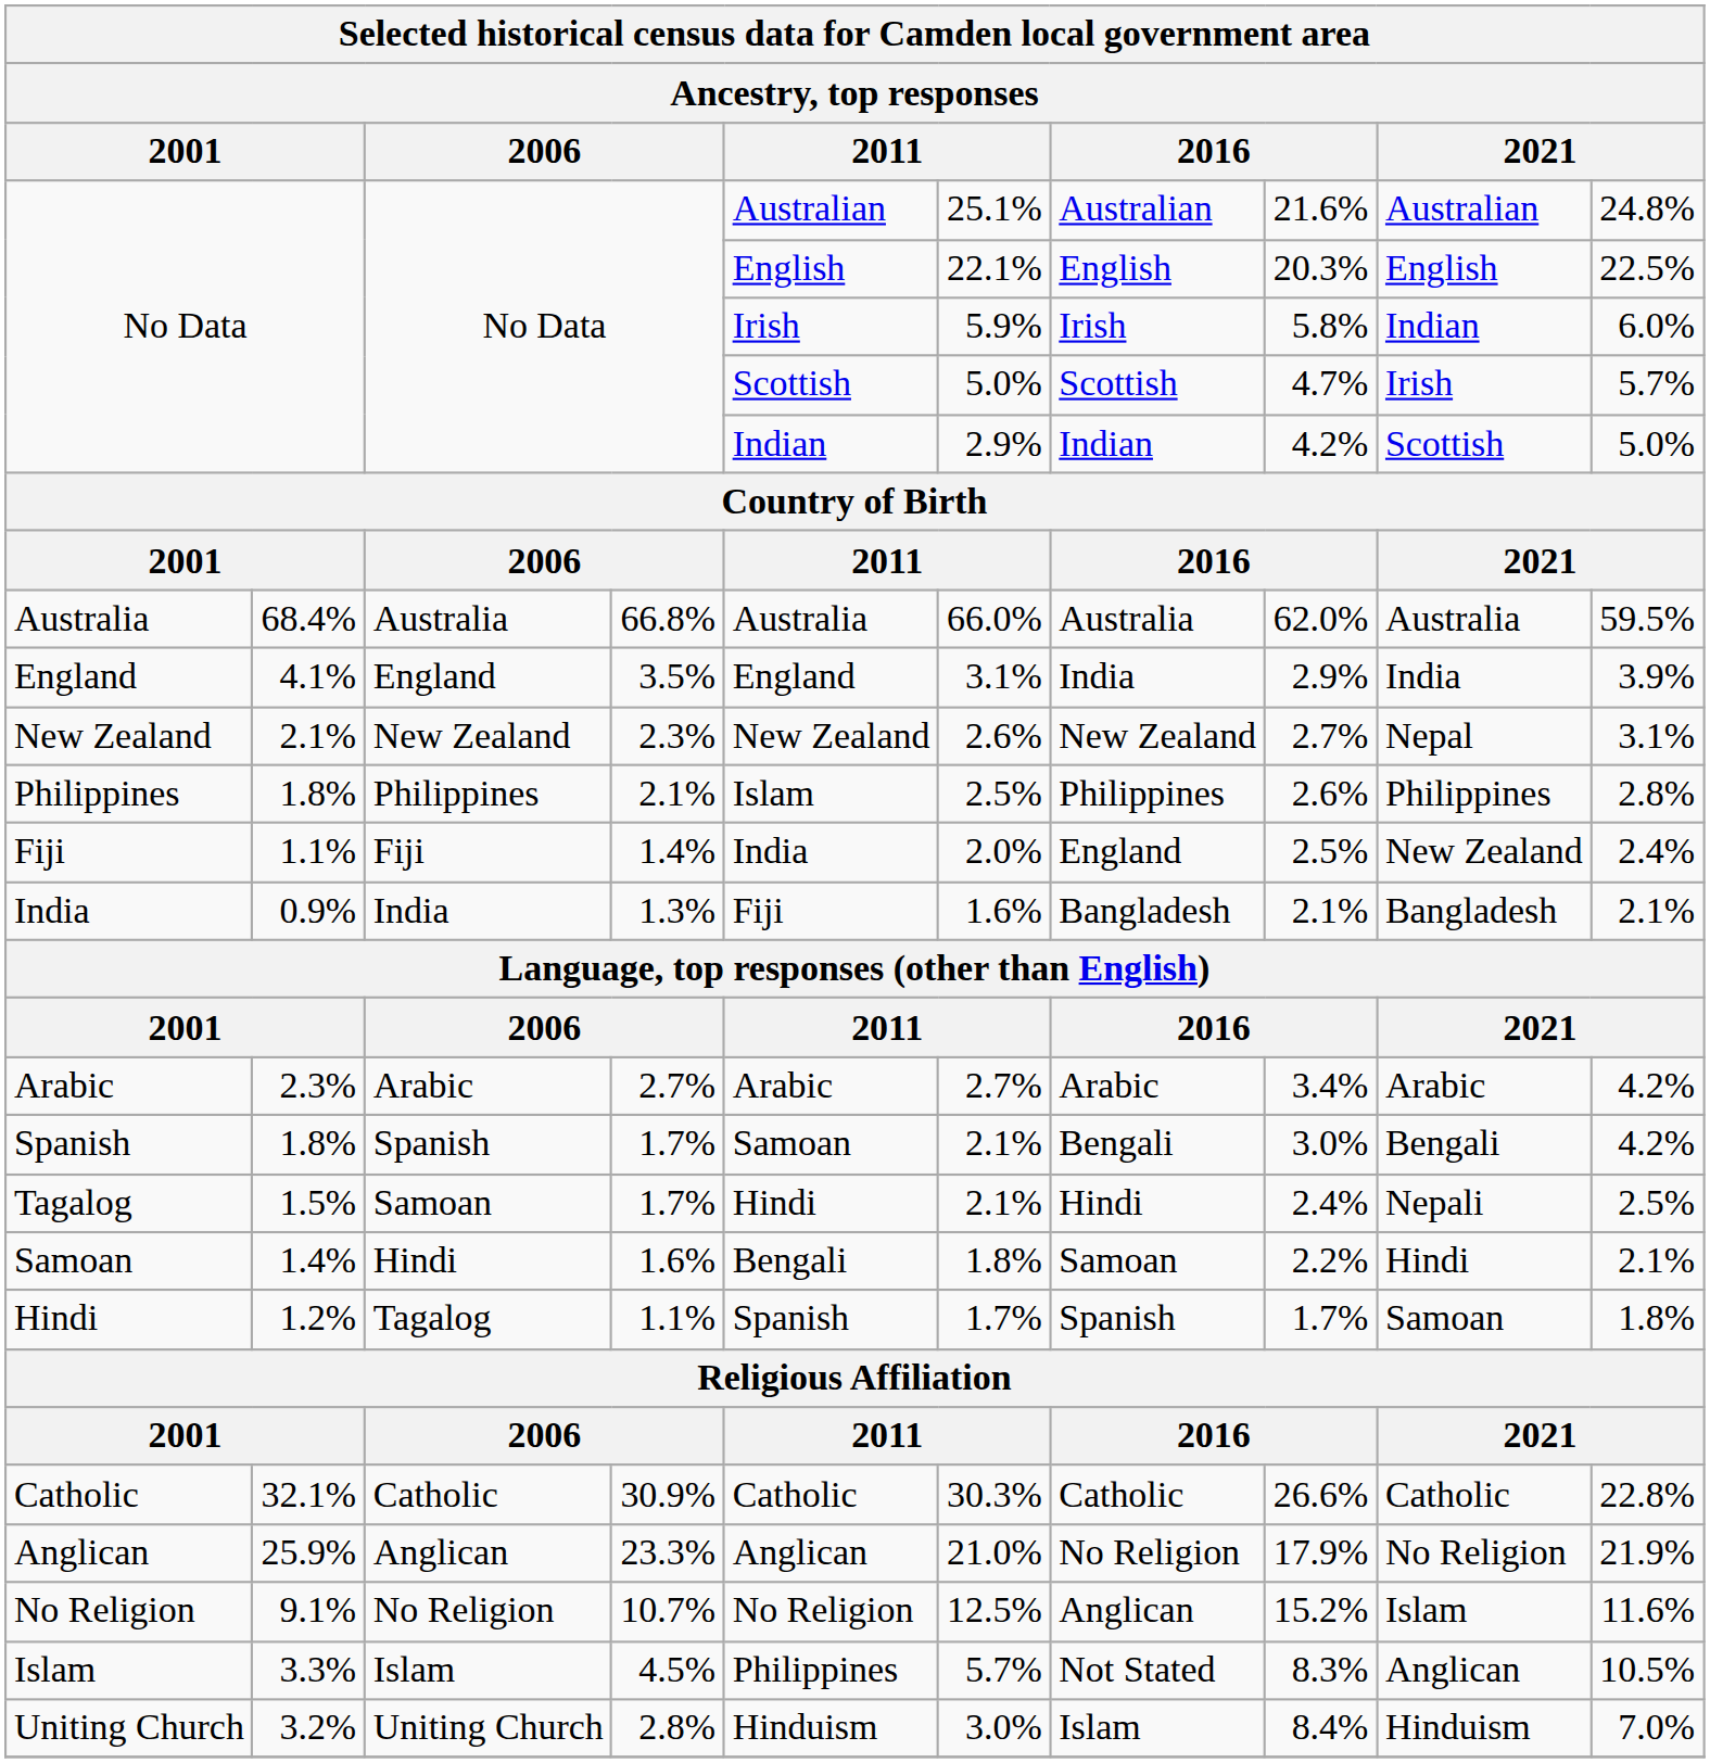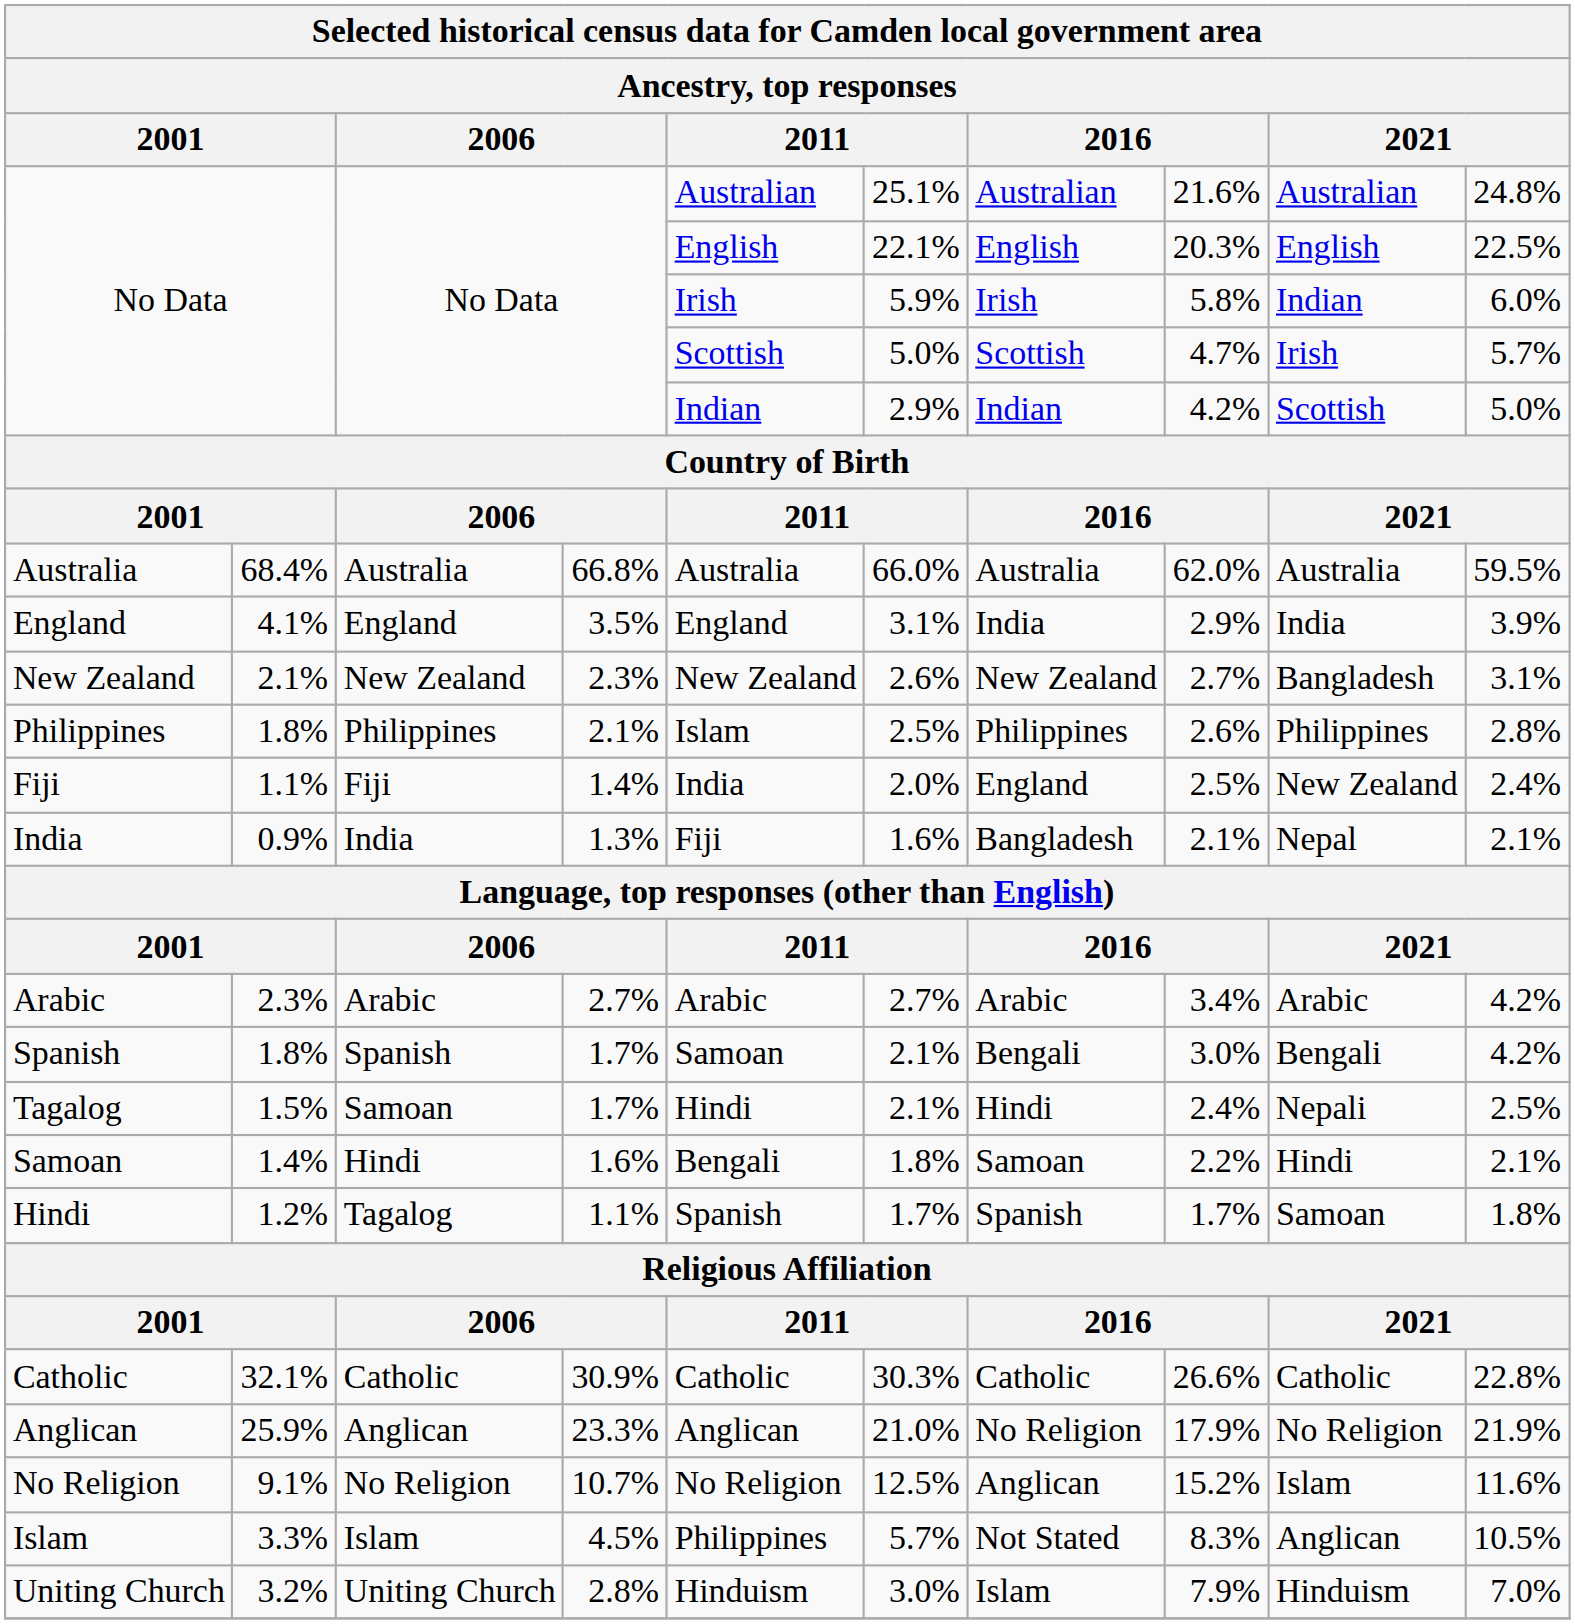row 13 | column 9: Nepal -> Bangladesh
row 16 | column 9: Bangladesh -> Nepal
row 30 | column 8: 8.4% -> 7.9%
